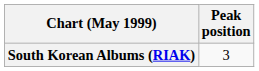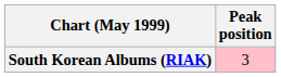South Korean Albums (RIAK) | Peak position: no background -> pink background
